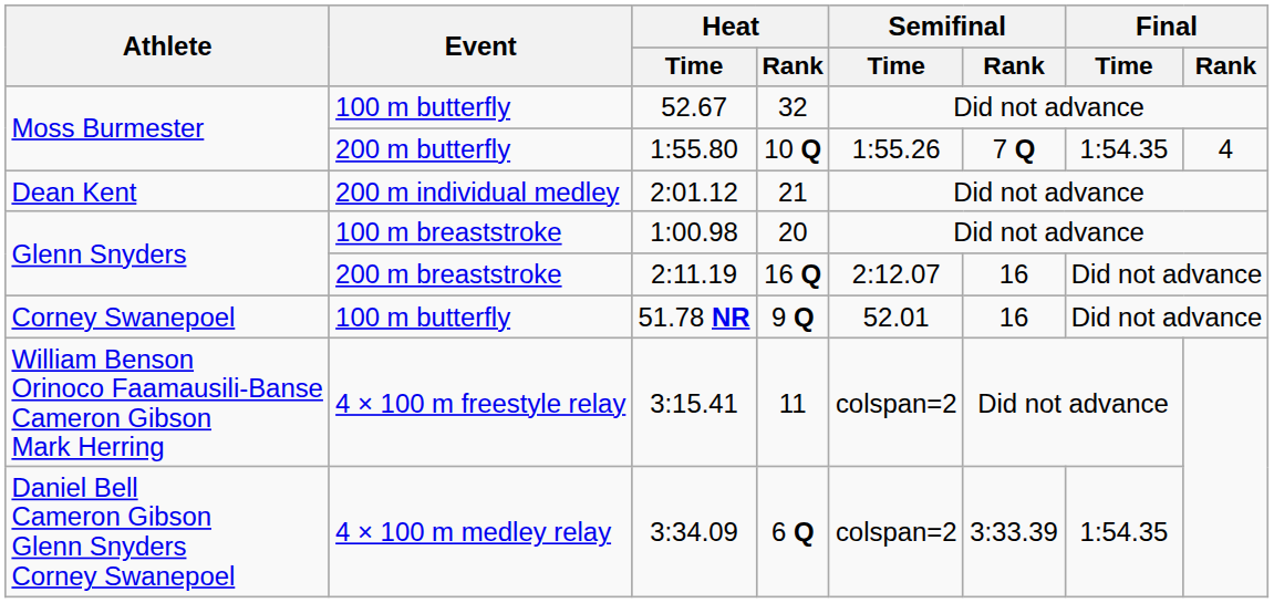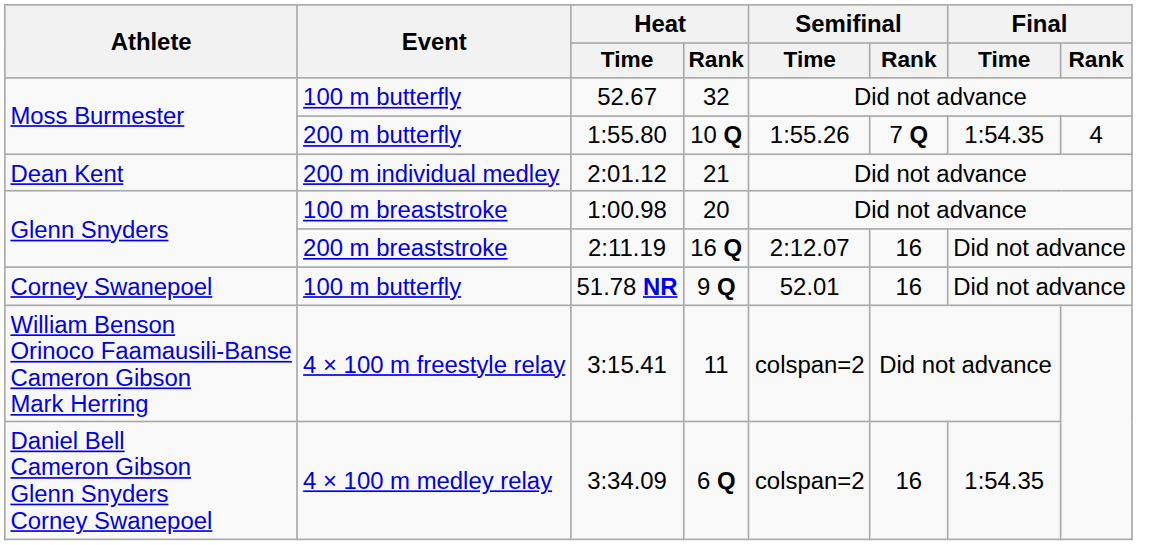3:34.09 | Semifinal / Rank: 3:33.39 -> 16
